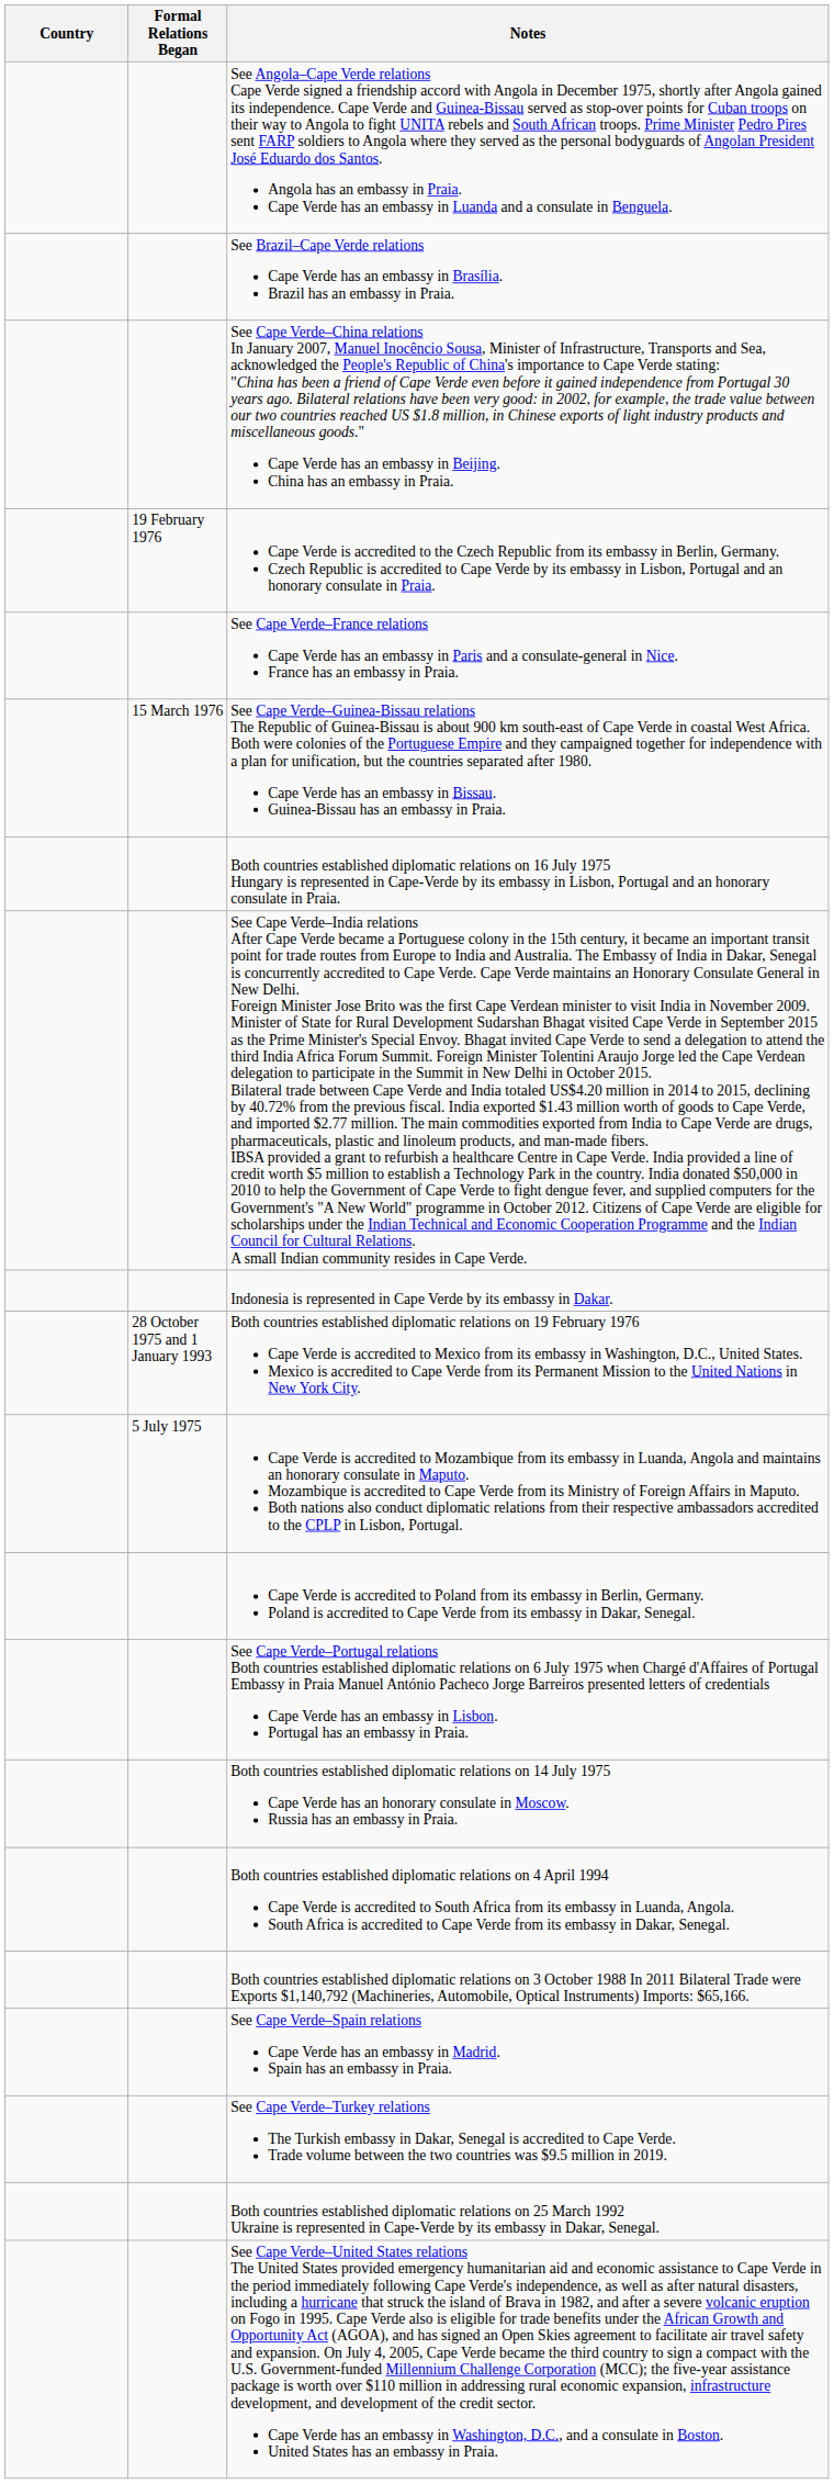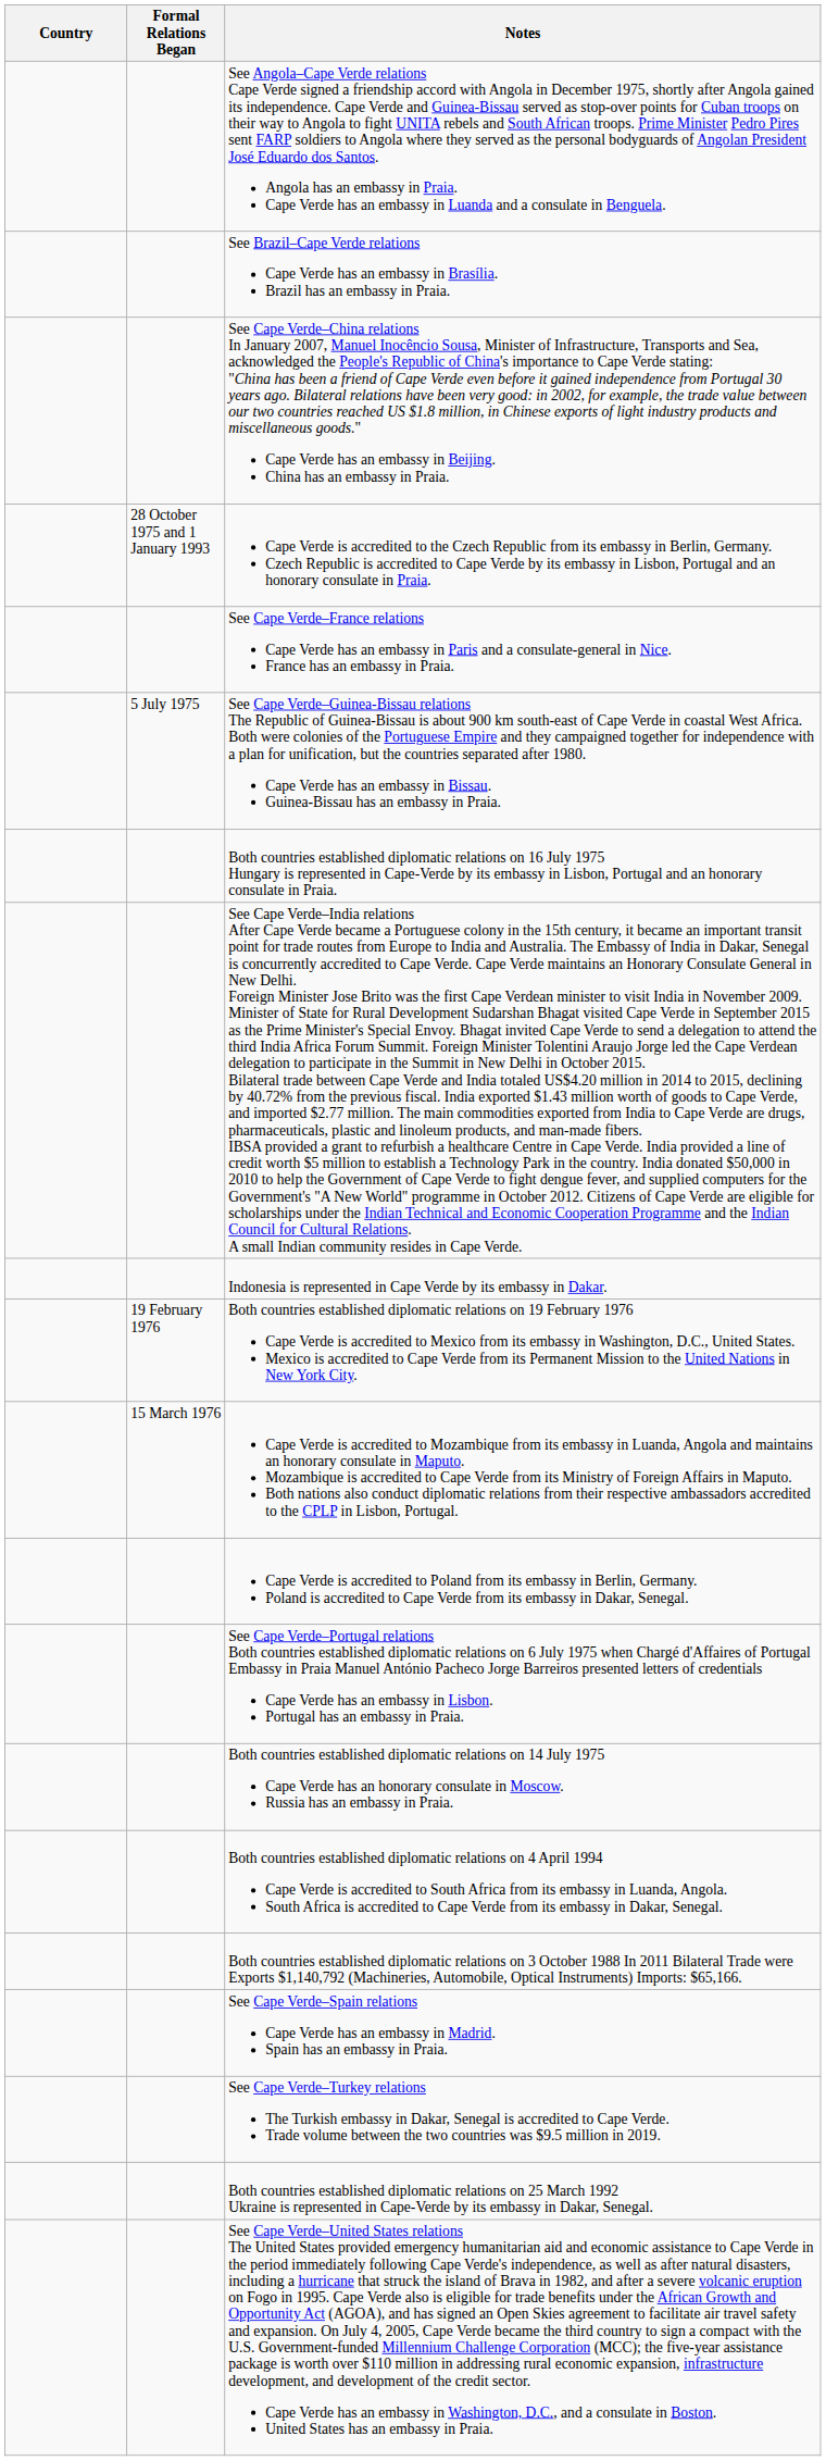row 5 | Formal Relations Began: 19 February 1976 -> 28 October 1975 and 1 January 1993
row 7 | Formal Relations Began: 15 March 1976 -> 5 July 1975
row 11 | Formal Relations Began: 28 October 1975 and 1 January 1993 -> 19 February 1976
row 12 | Formal Relations Began: 5 July 1975 -> 15 March 1976
